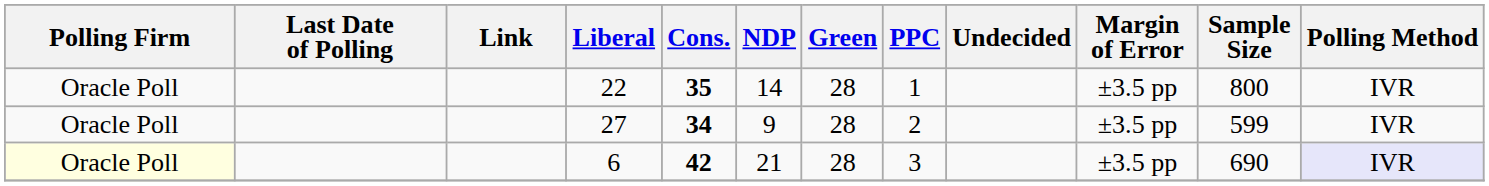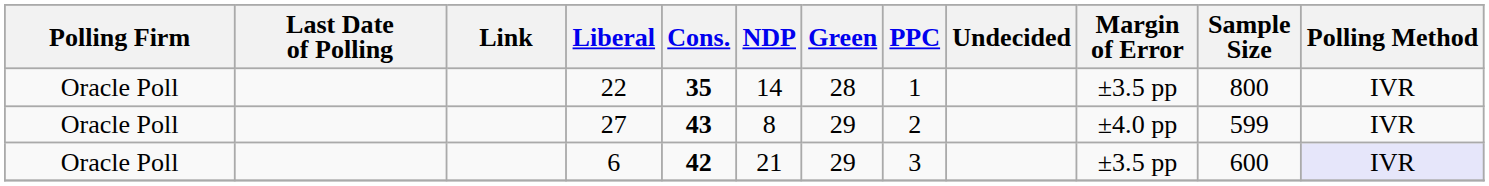27 | Cons.: 34 -> 43
27 | NDP: 9 -> 8
27 | Green: 28 -> 29
27 | Margin of Error: ±3.5 pp -> ±4.0 pp
6 | Polling Firm: lightyellow background -> no background
6 | Green: 28 -> 29
6 | Sample Size: 690 -> 600
